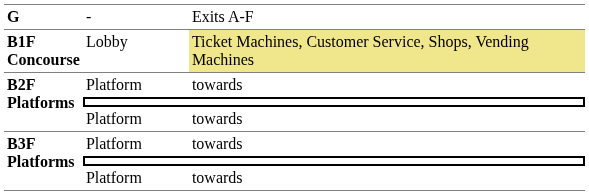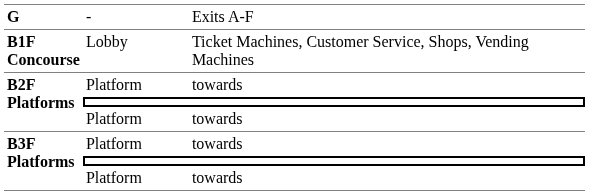B1F Concourse | column 3: khaki background -> no background
